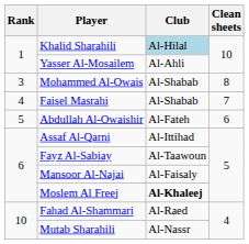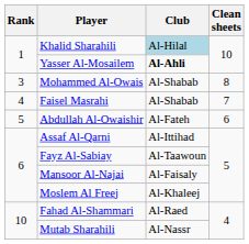Yasser Al-Mosailem | Club: normal -> bold
Moslem Al Freej | Club: bold -> normal
